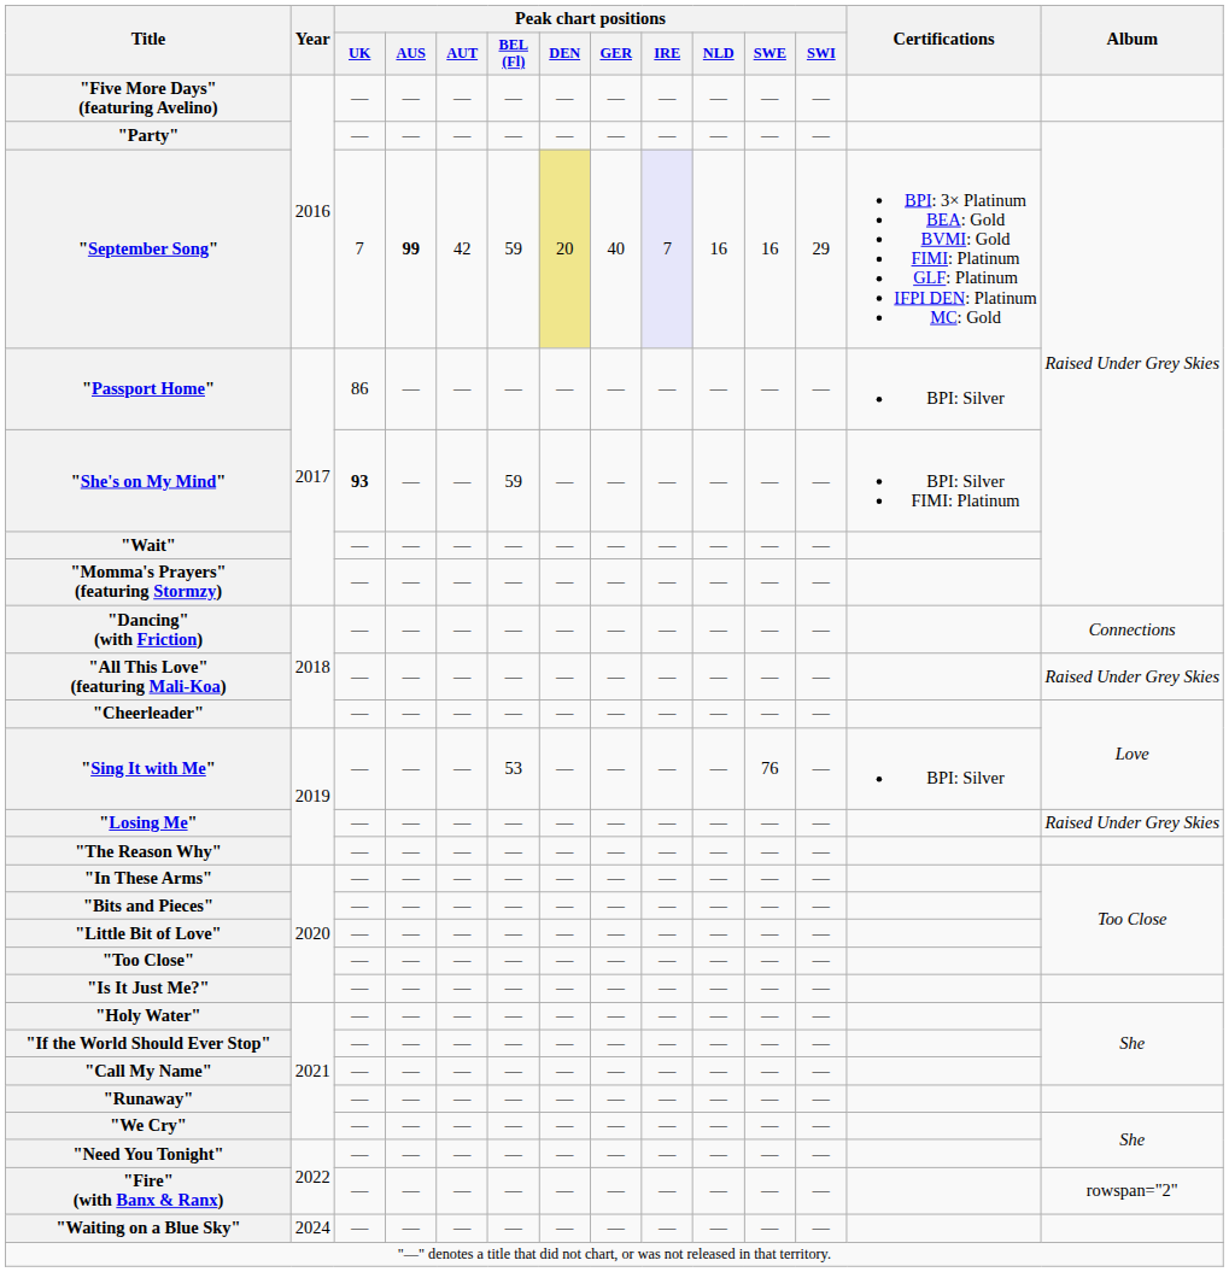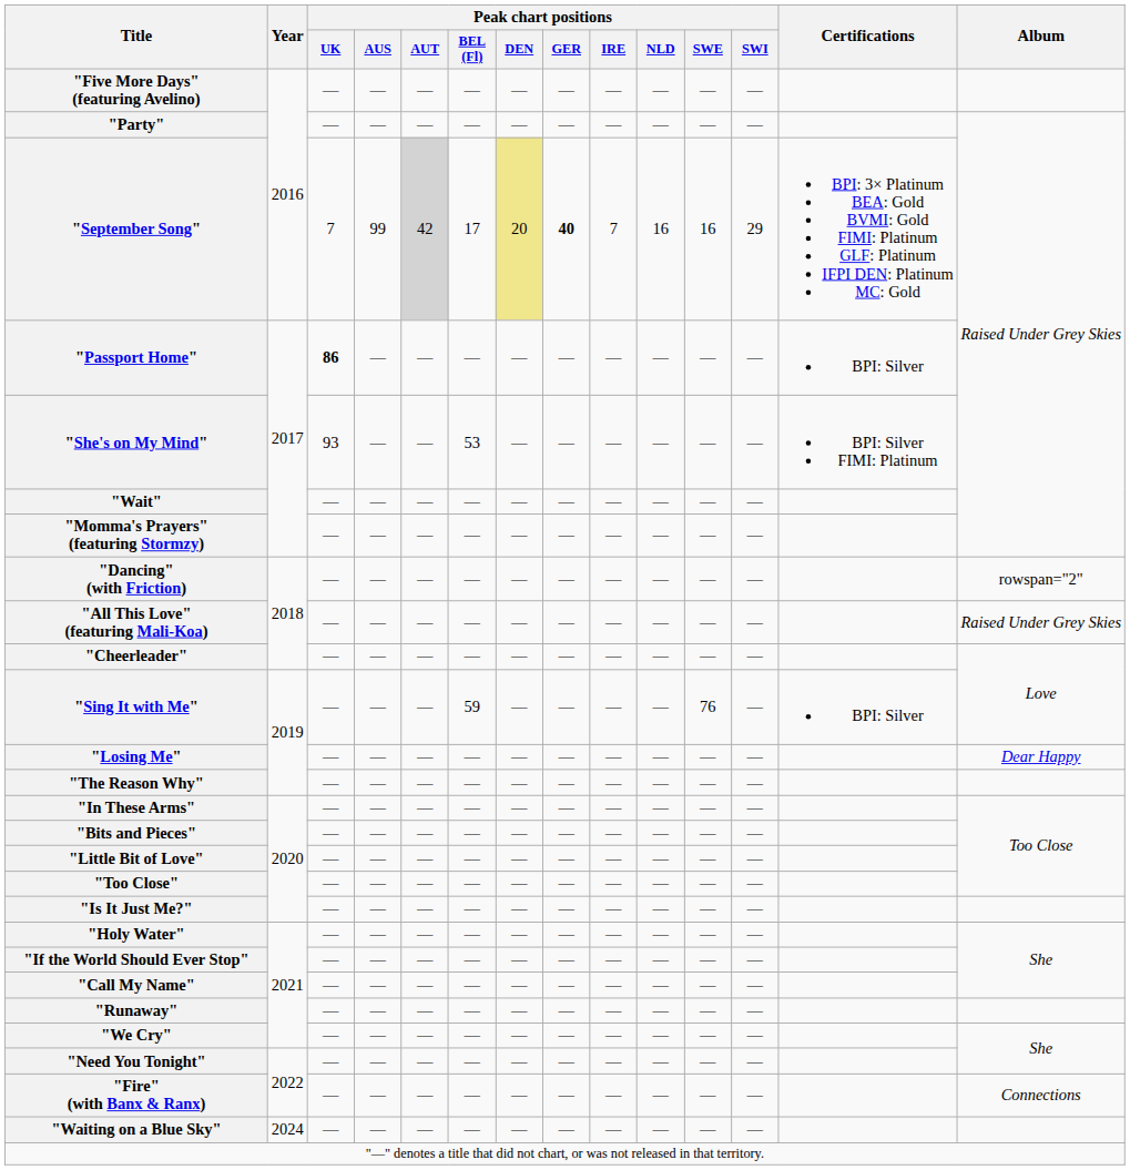"September Song" | Peak chart positions / AUS: bold -> normal
"September Song" | Peak chart positions / AUT: no background -> lightgrey background
"September Song" | Peak chart positions / BEL (Fl): 59 -> 17
"September Song" | Peak chart positions / GER: normal -> bold
"September Song" | Peak chart positions / IRE: lavender background -> no background
"Passport Home" | Peak chart positions / UK: normal -> bold
"She's on My Mind" | Peak chart positions / UK: bold -> normal
"She's on My Mind" | Peak chart positions / BEL (Fl): 59 -> 53
"Dancing" (with Friction) | Album: Connections -> rowspan="2"
"Sing It with Me" | Peak chart positions / BEL (Fl): 53 -> 59
"Losing Me" | Album: Raised Under Grey Skies -> Dear Happy
"Fire" (with Banx & Ranx) | Album: rowspan="2" -> Connections
